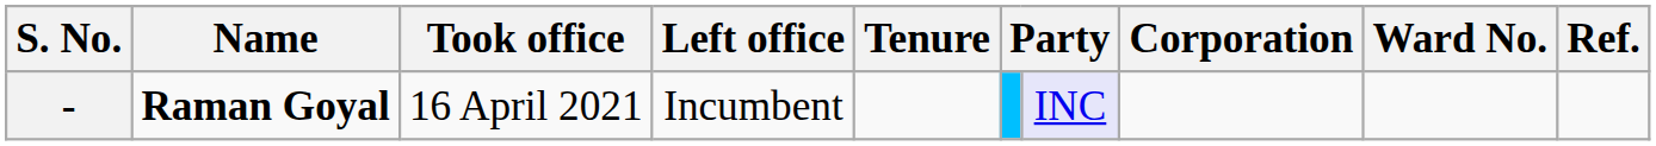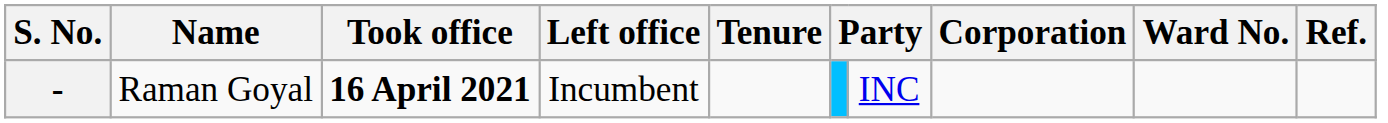- | Name: bold -> normal
- | Took office: normal -> bold
- | column 7: lavender background -> no background
